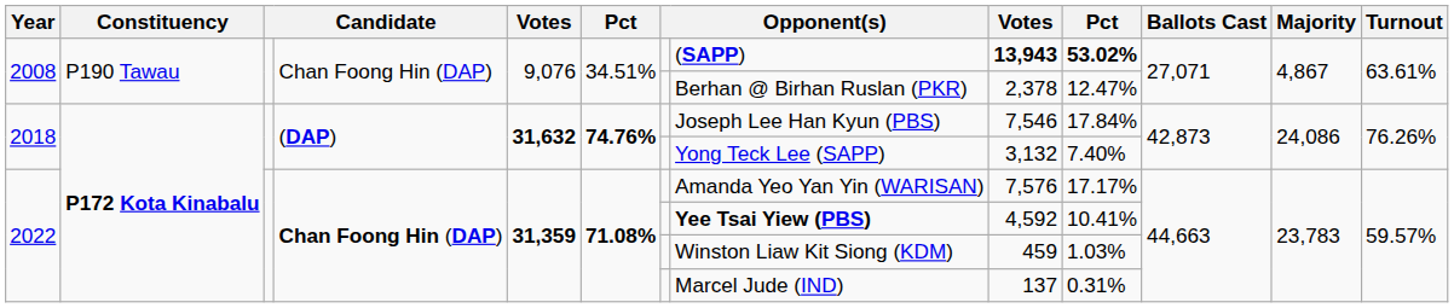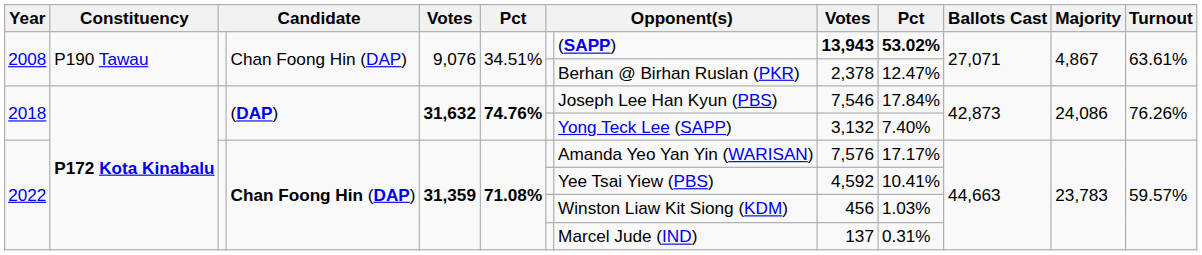row 7 | column 8: bold -> normal
row 8 | column 9: 459 -> 456
